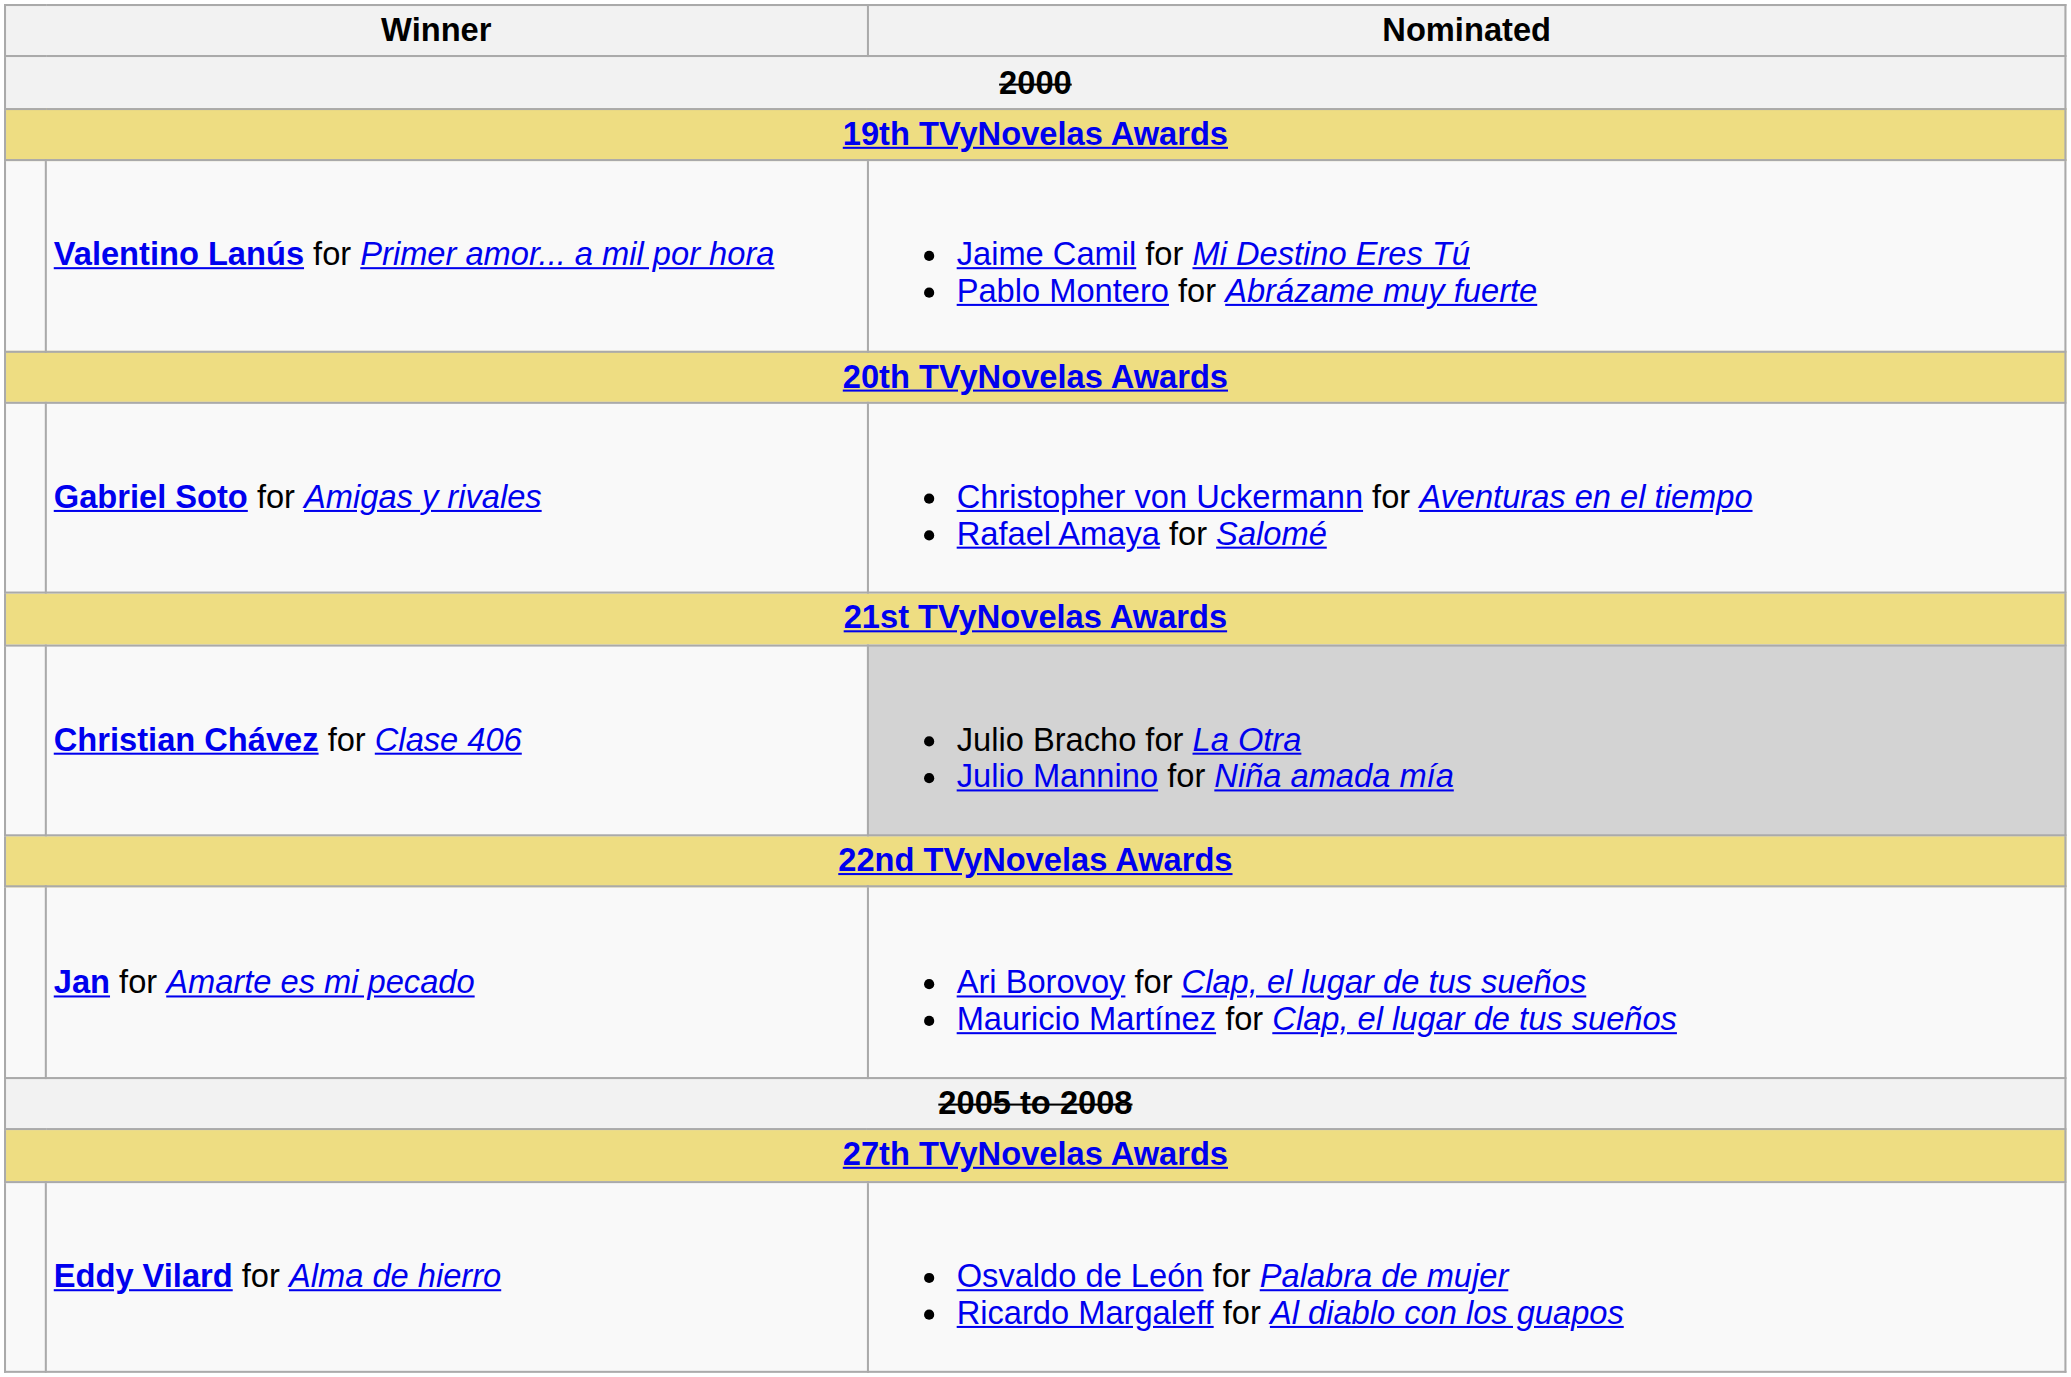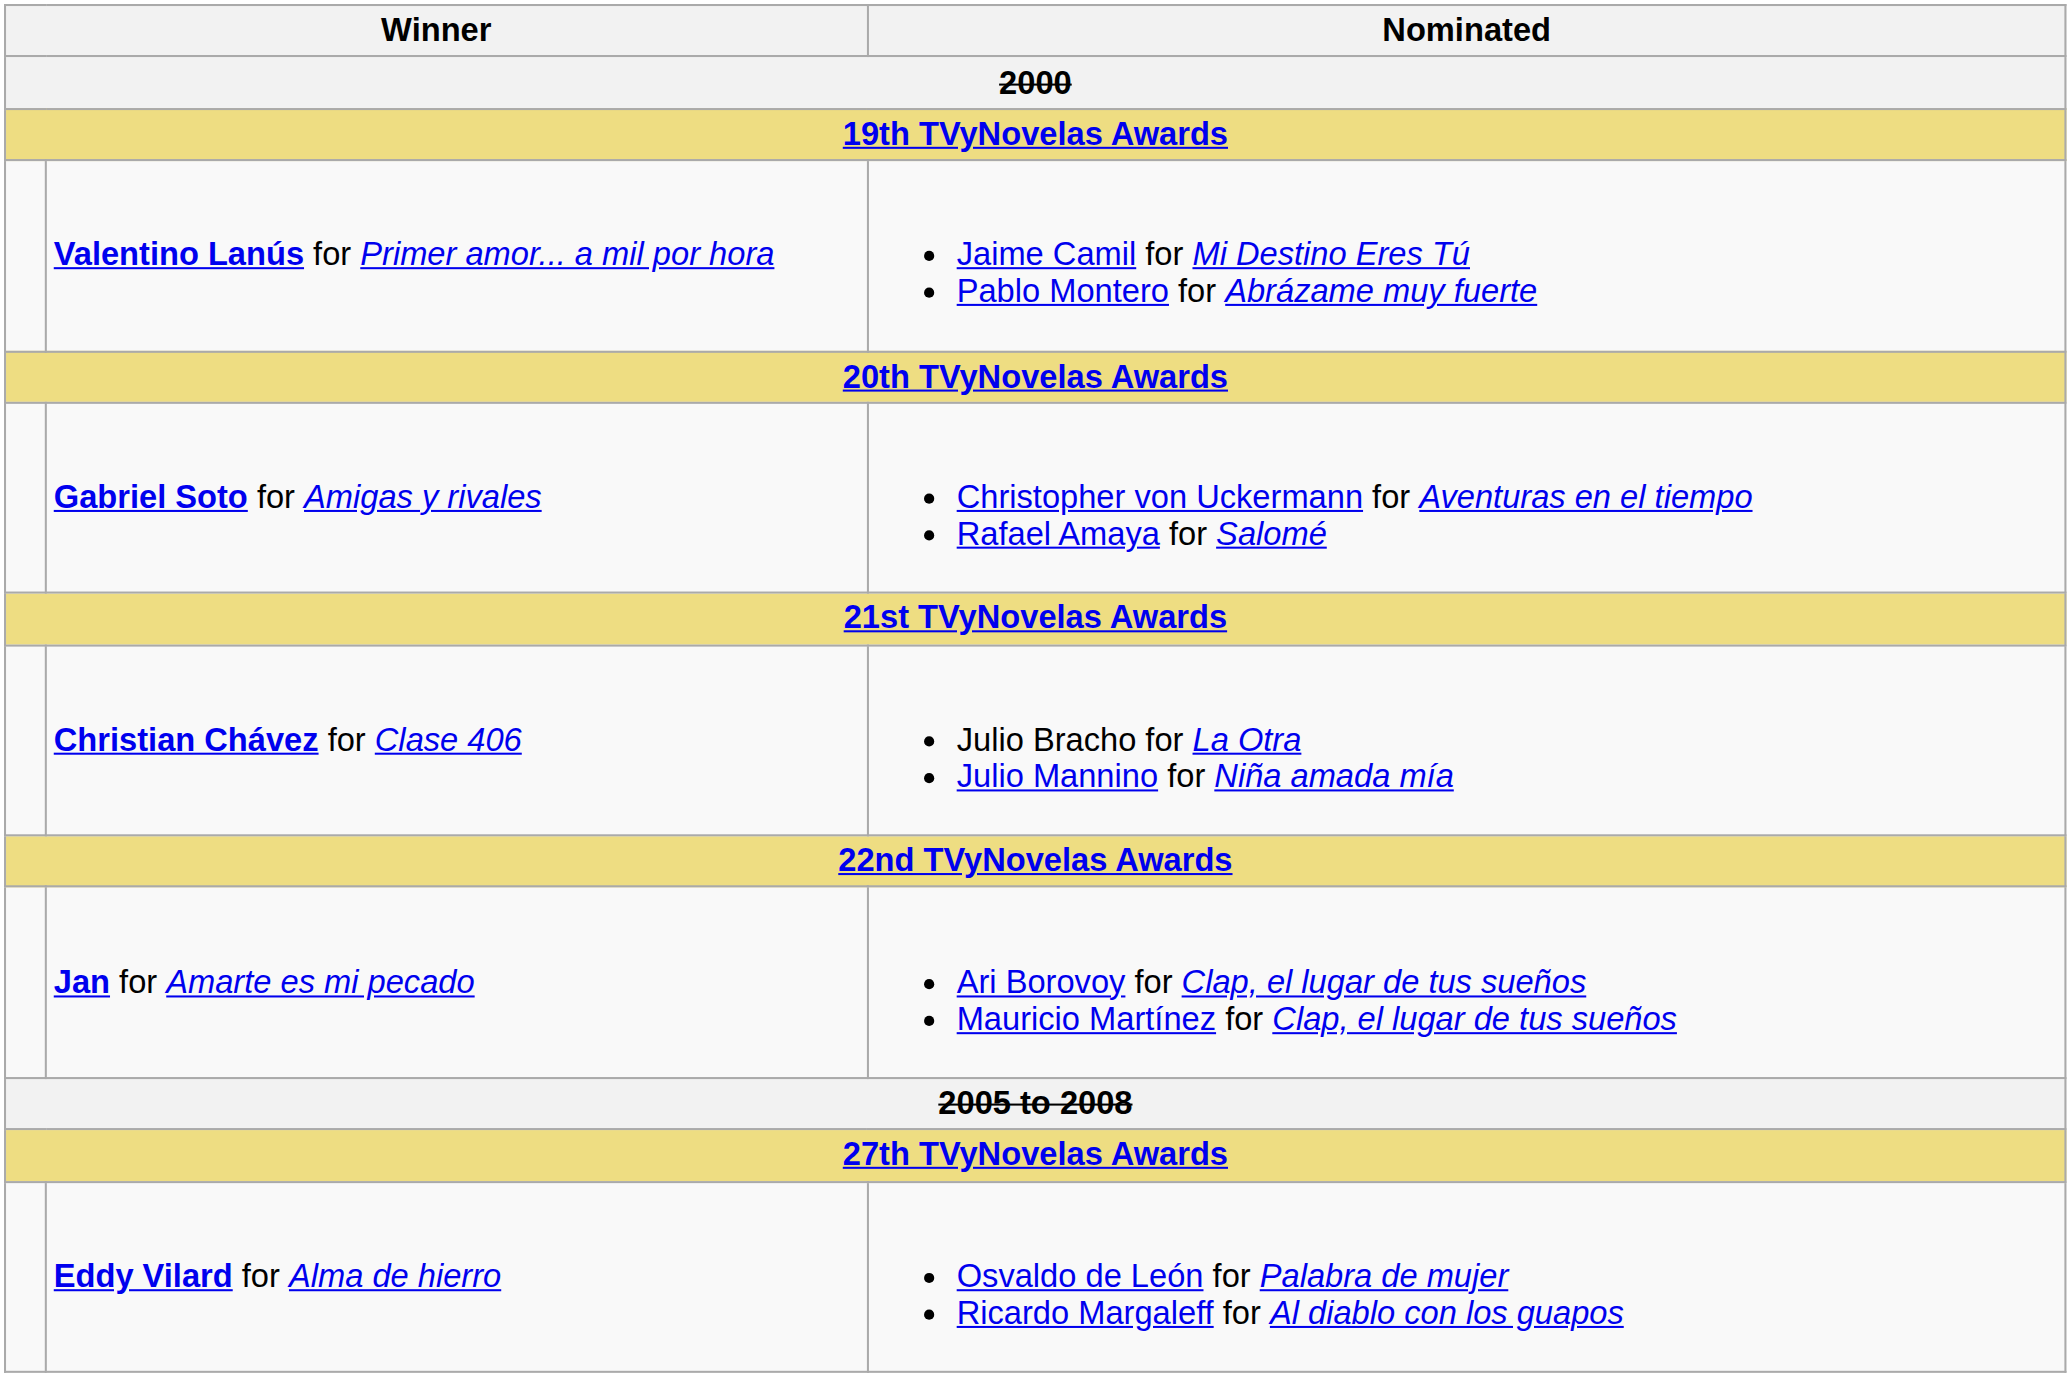Christian Chávez for Clase 406 | Nominated: lightgrey background -> no background
